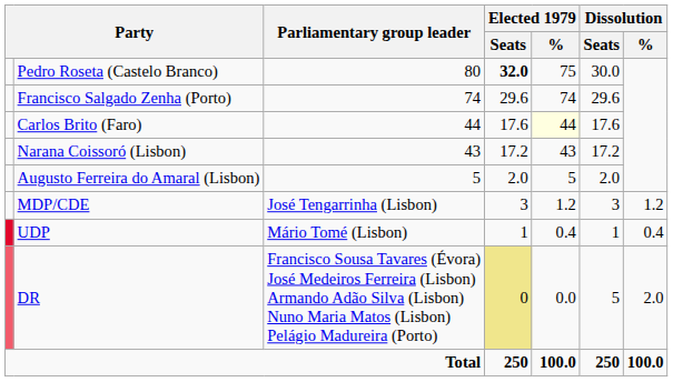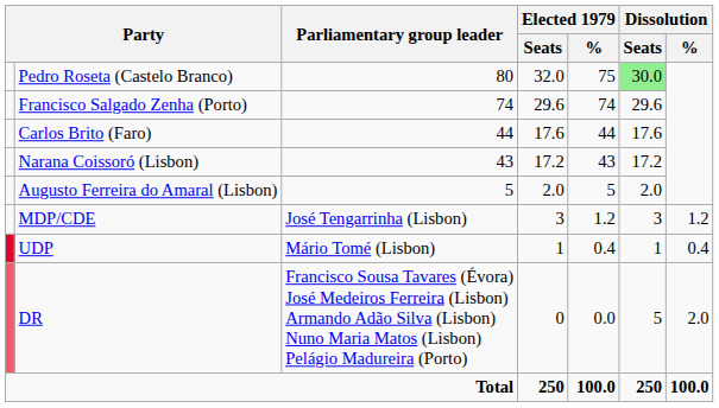Pedro Roseta (Castelo Branco) | Elected 1979 / Seats: bold -> normal
Pedro Roseta (Castelo Branco) | Dissolution / Seats: no background -> lightgreen background
Carlos Brito (Faro) | Elected 1979 / %: lightyellow background -> no background
DR | Elected 1979 / Seats: khaki background -> no background
